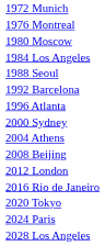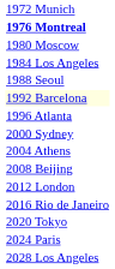1976 Montreal | column 1: normal -> bold
1992 Barcelona | column 1: no background -> lightyellow background
